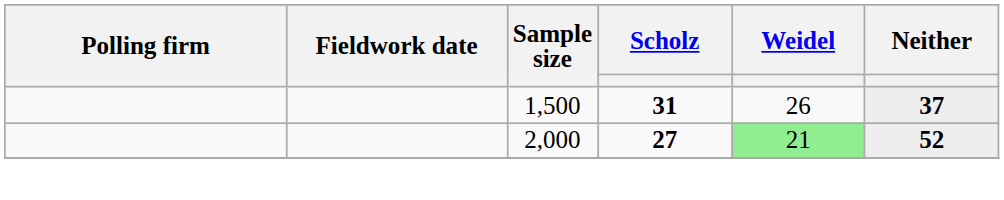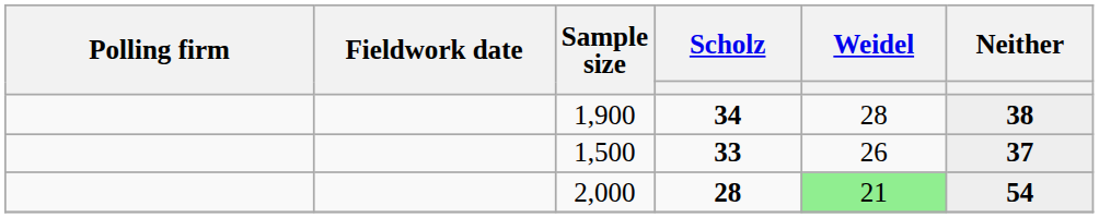+ row: 1,900 | 34 | 28 | 38
1,500 | Scholz: 31 -> 33
2,000 | Scholz: 27 -> 28
2,000 | Neither: 52 -> 54
